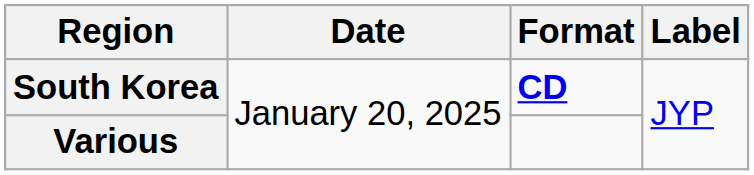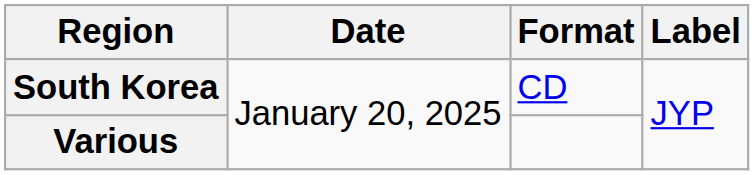South Korea | Format: bold -> normal
